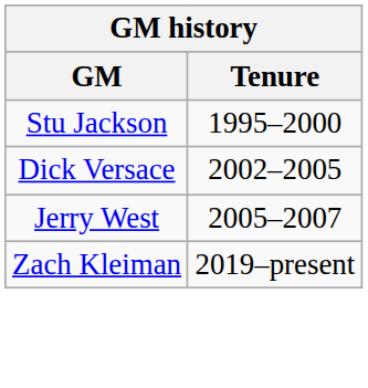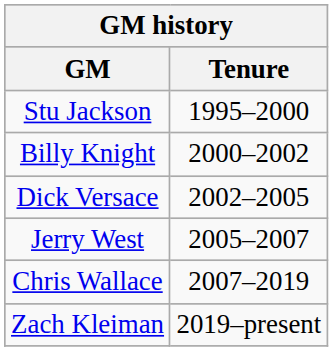+ row: Billy Knight | 2000–2002
+ row: Chris Wallace | 2007–2019
